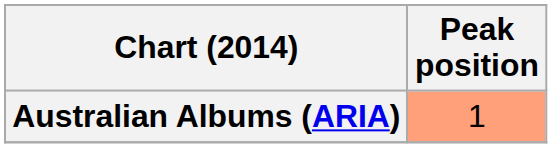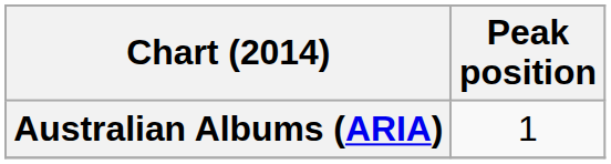Australian Albums (ARIA) | Peak position: lightsalmon background -> no background
